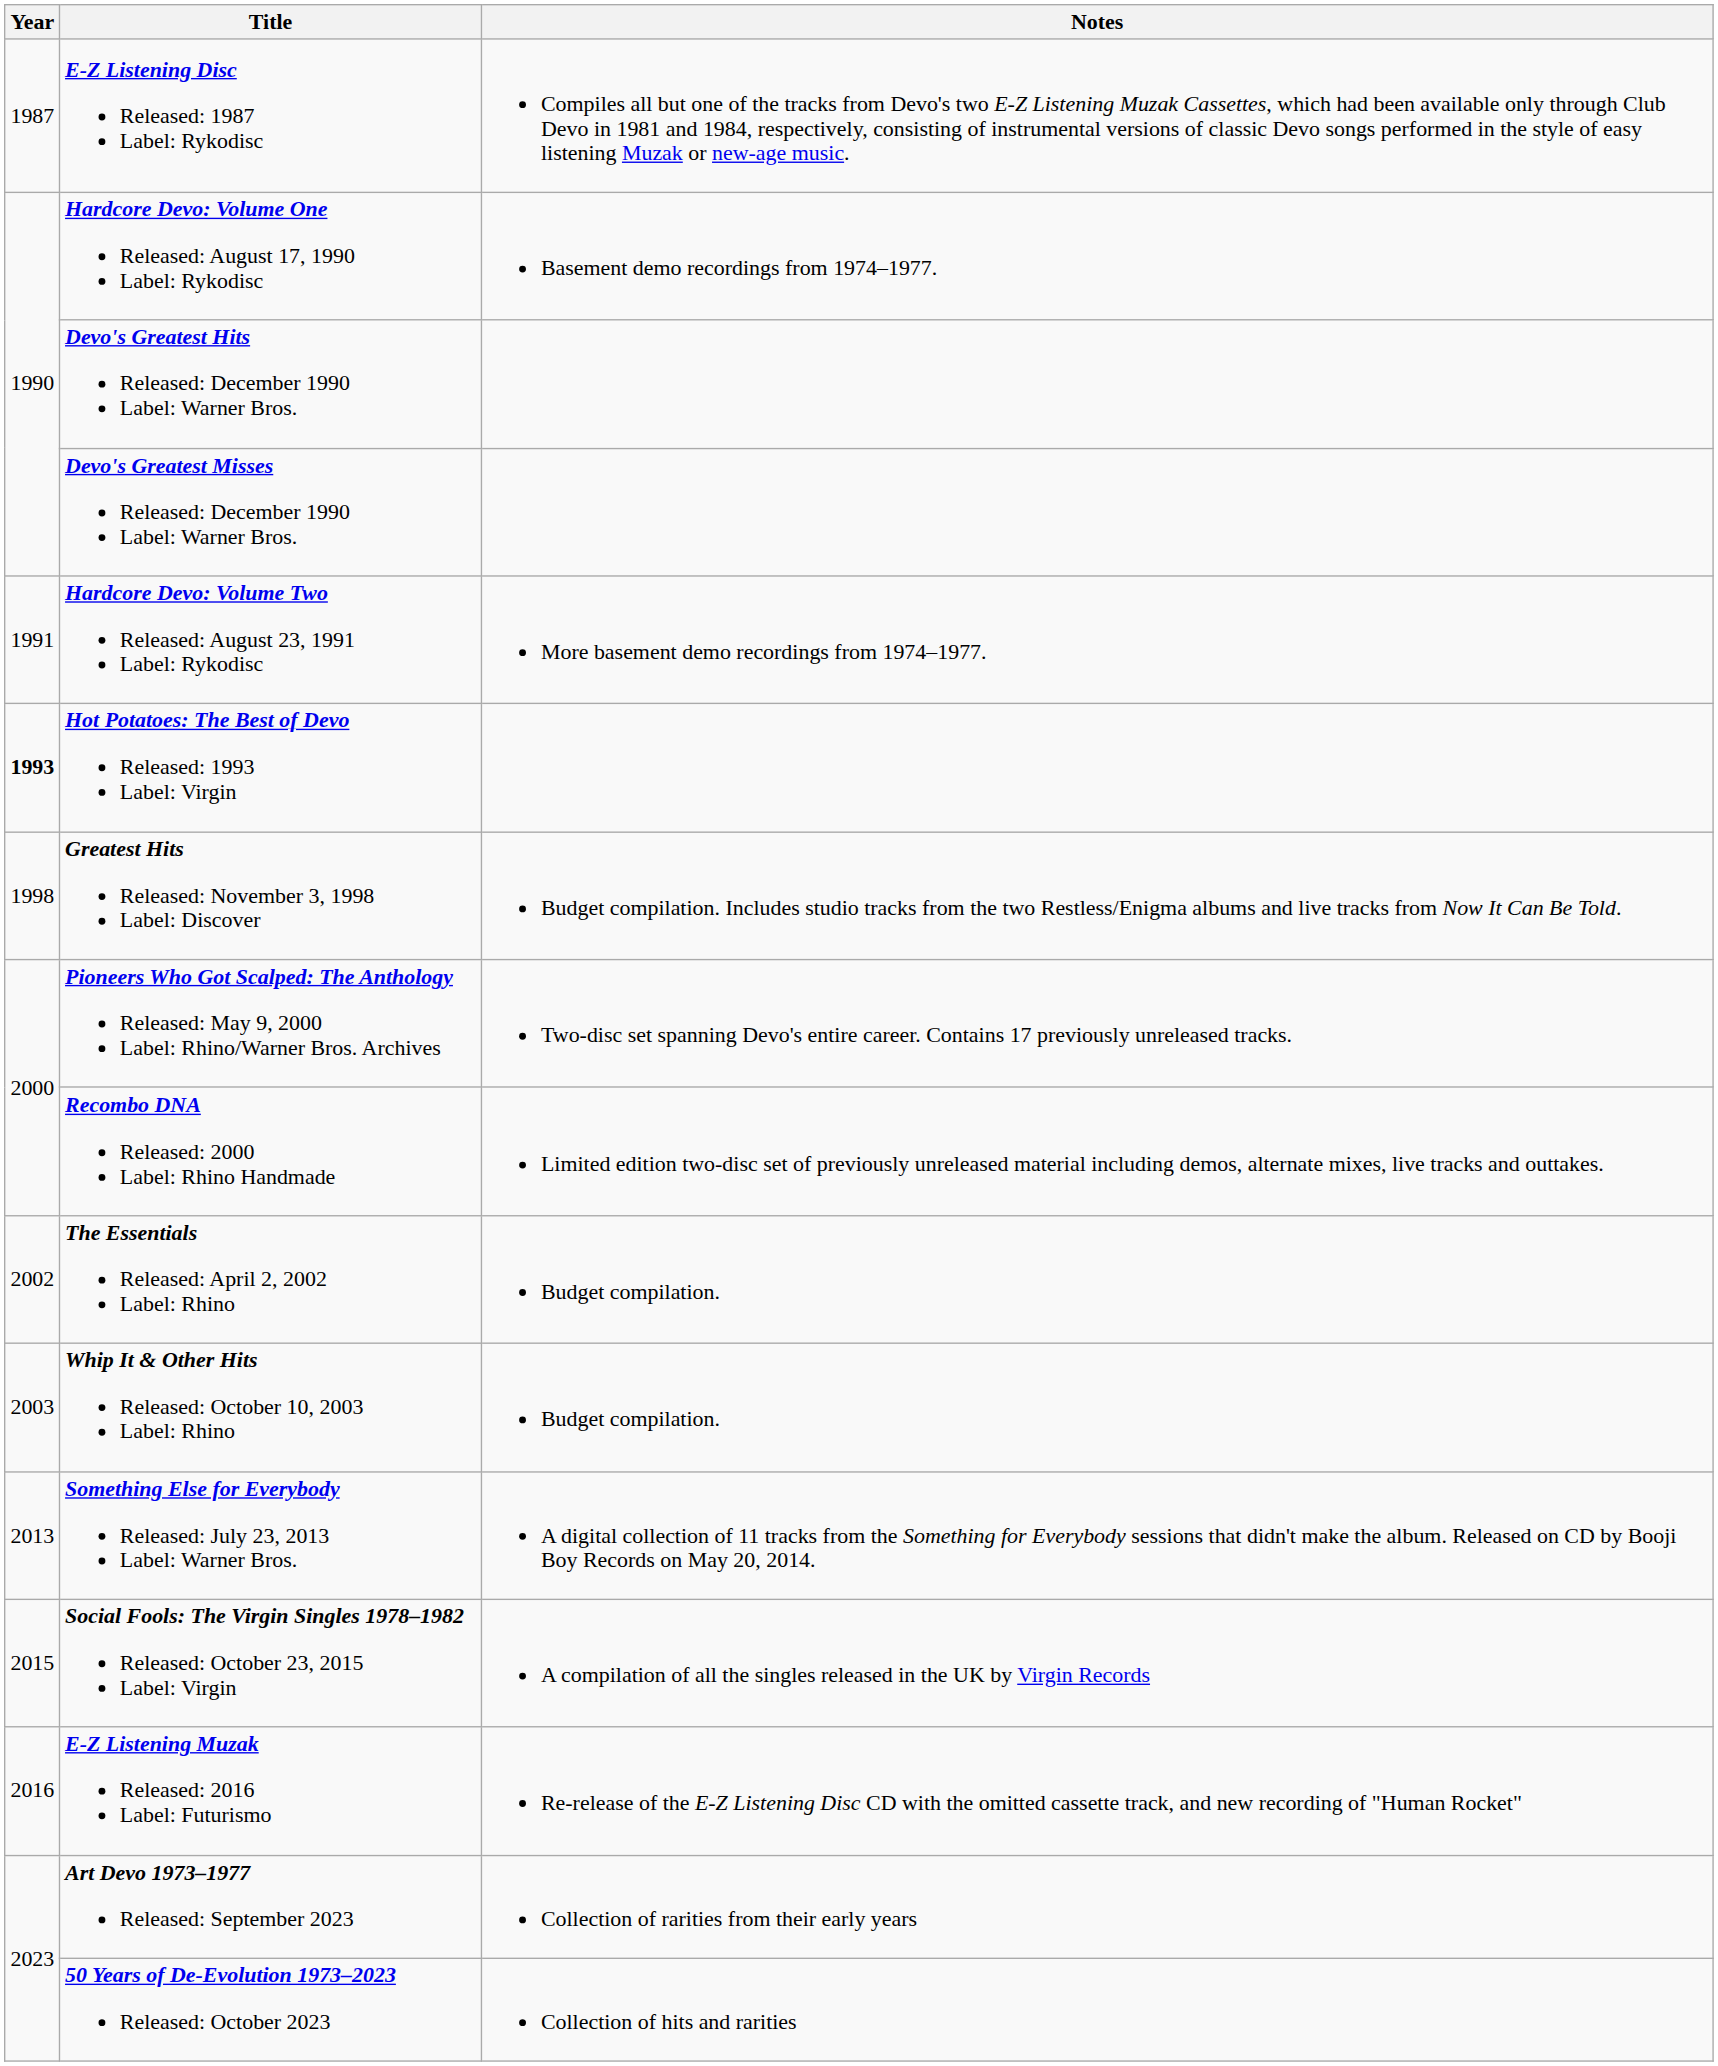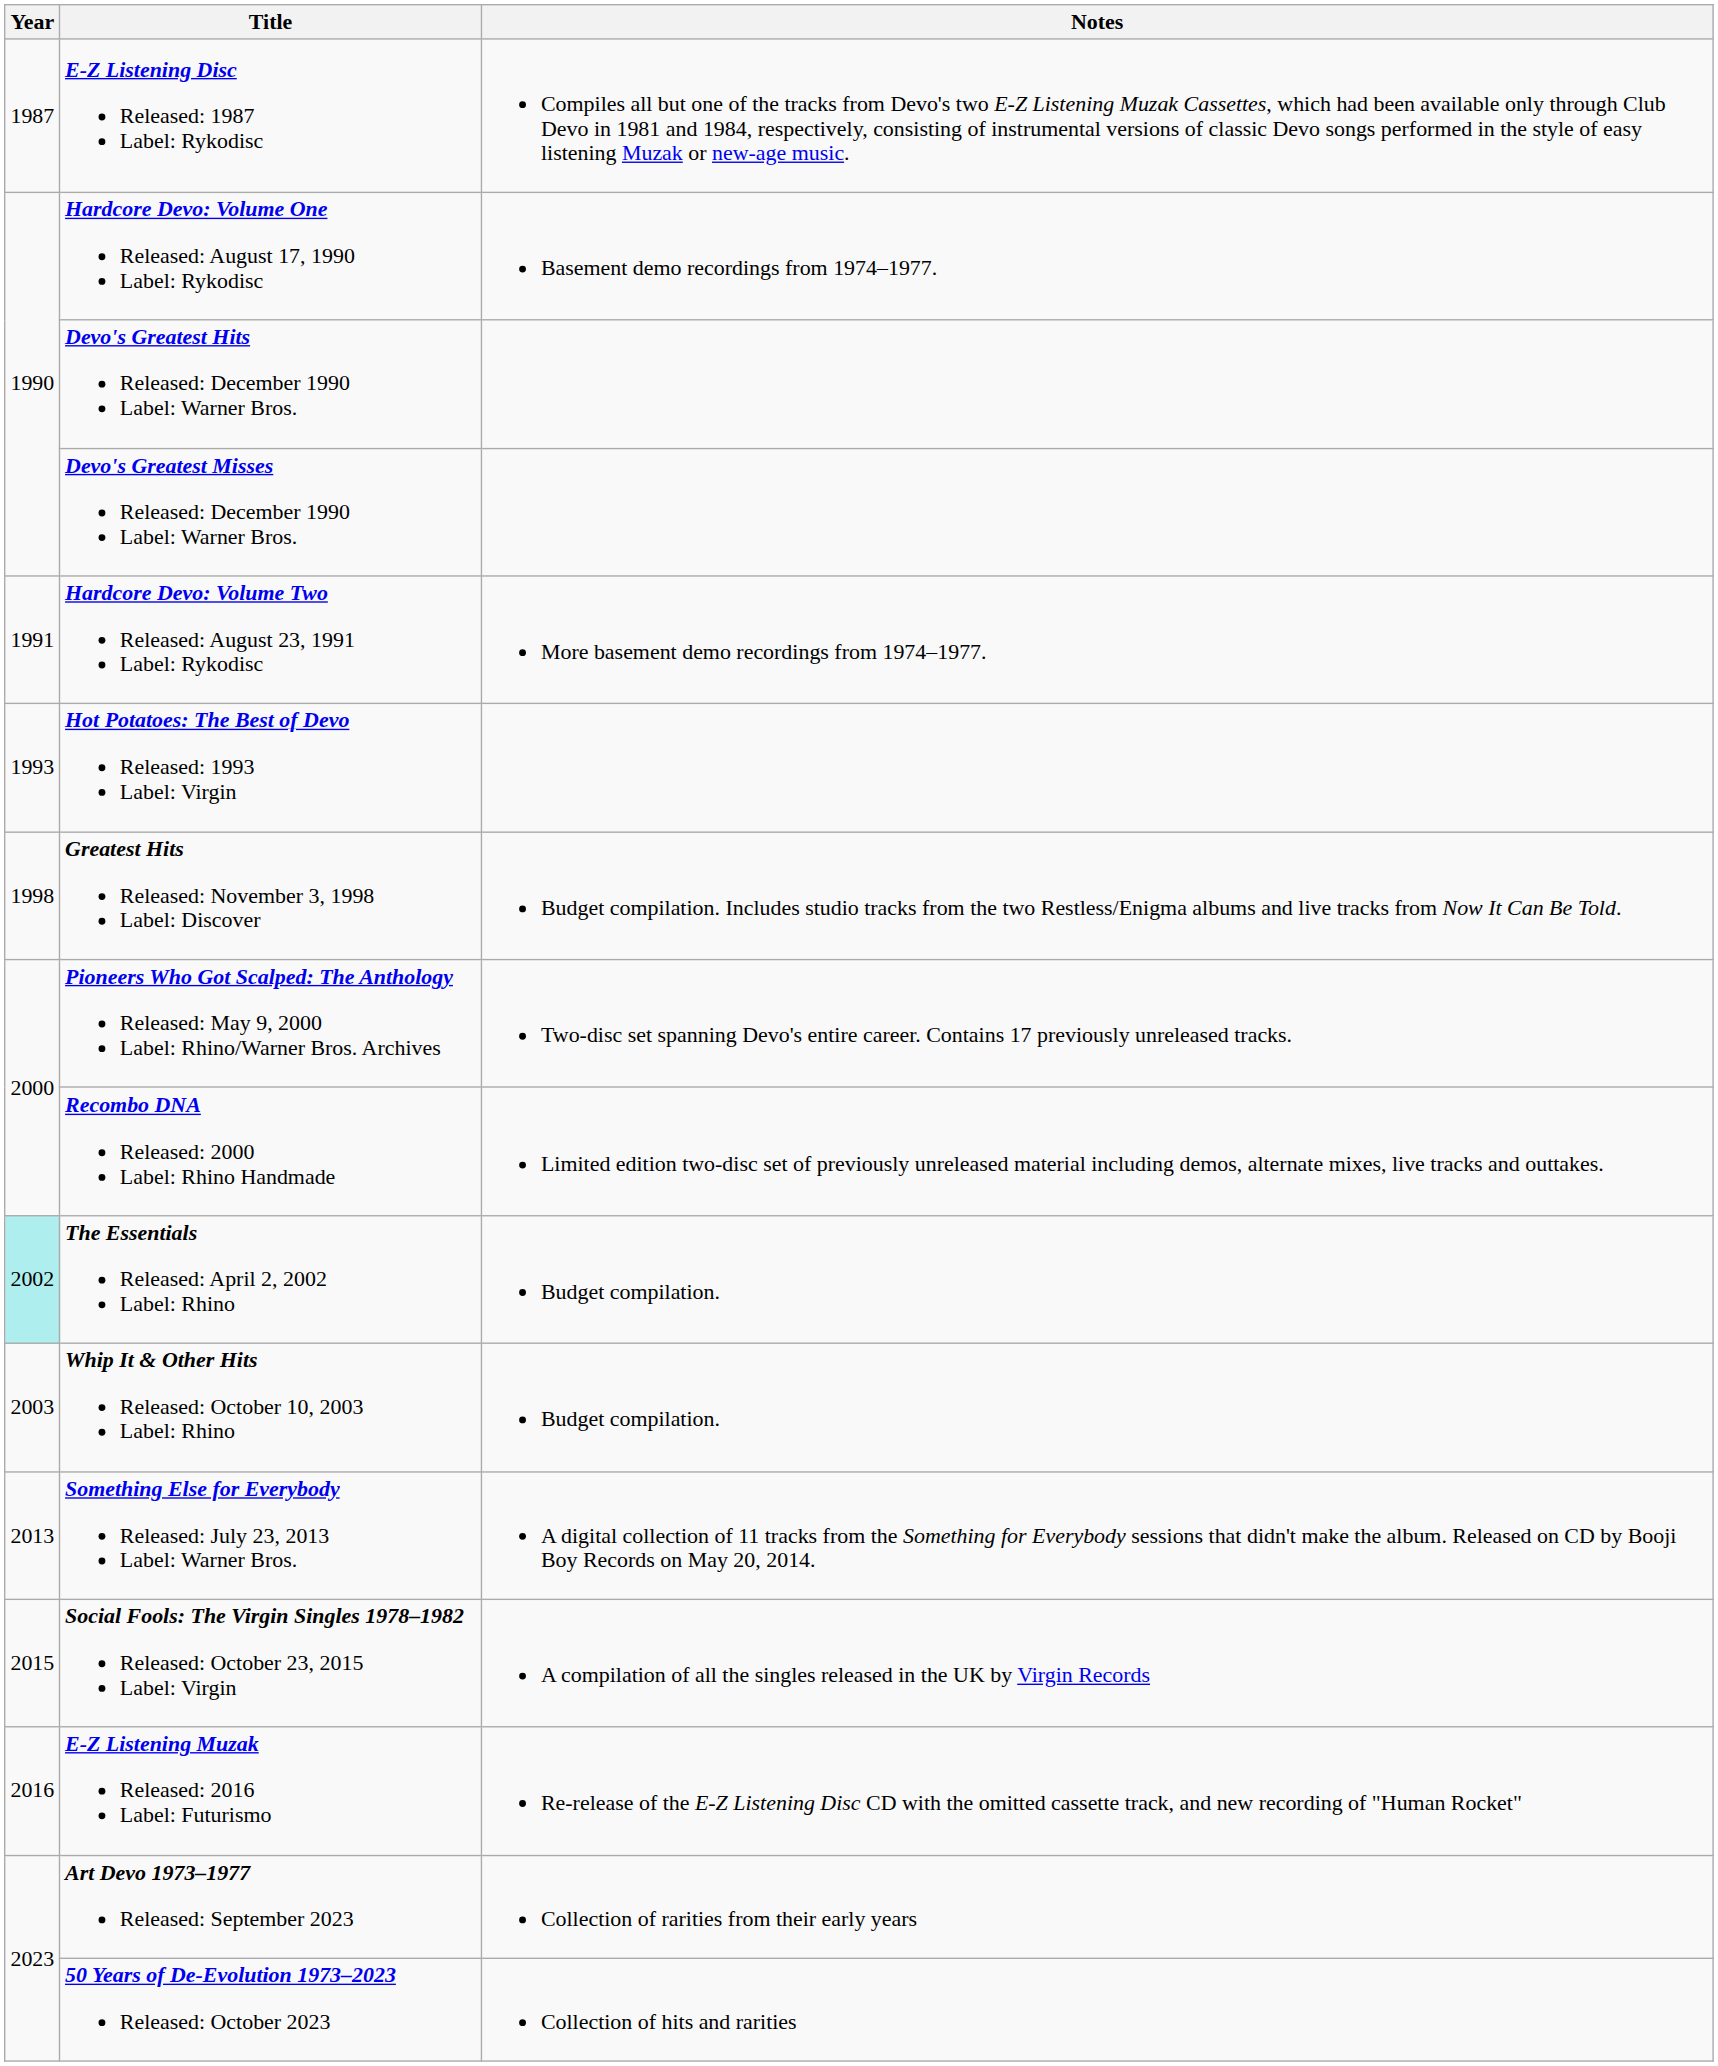Hot Potatoes: The Best of Devo Released: 1993 Label: Virgin | Year: bold -> normal
The Essentials Released: April 2, 2002 Label: Rhino | Year: no background -> paleturquoise background
